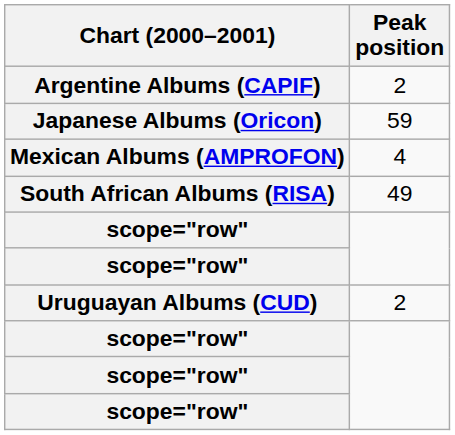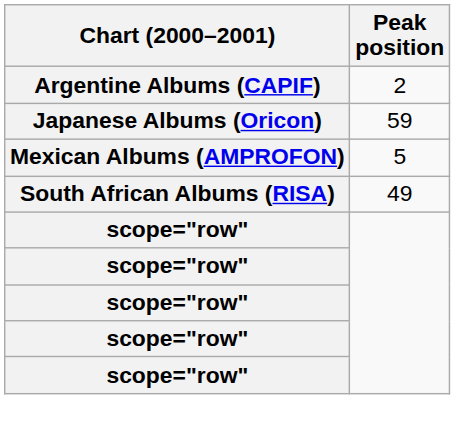Mexican Albums (AMPROFON) | Peak position: 4 -> 5
- row: Uruguayan Albums (CUD) | 2
